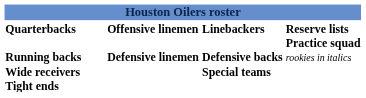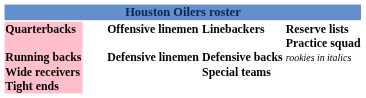Quarterbacks Running backs Wide receivers Tight ends | column 1: no background -> pink background
